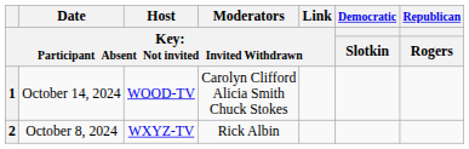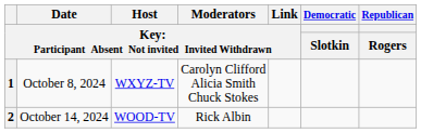1 | column 2: October 14, 2024 -> October 8, 2024
1 | column 3: WOOD-TV -> WXYZ-TV
2 | column 2: October 8, 2024 -> October 14, 2024
2 | column 3: WXYZ-TV -> WOOD-TV
